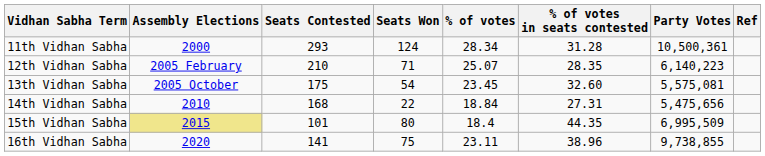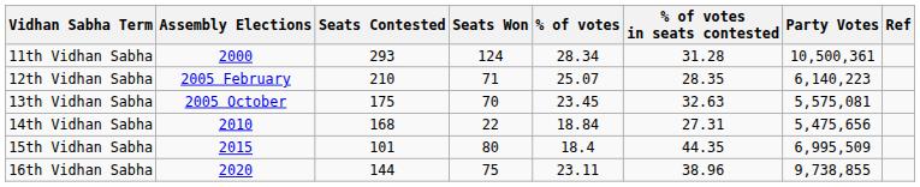13th Vidhan Sabha | Seats Won: 54 -> 70
13th Vidhan Sabha | % of votes in seats contested: 32.60 -> 32.63
15th Vidhan Sabha | Assembly Elections: khaki background -> no background
16th Vidhan Sabha | Seats Contested: 141 -> 144
